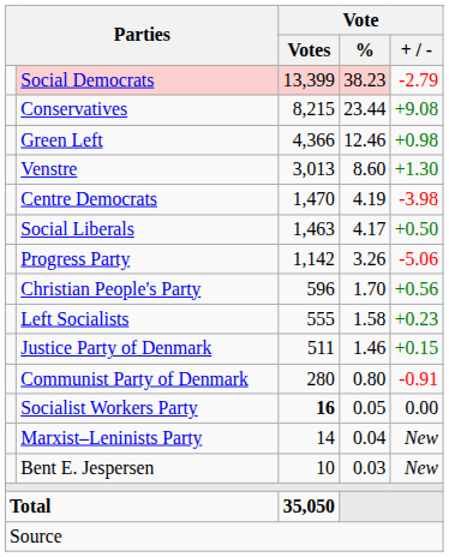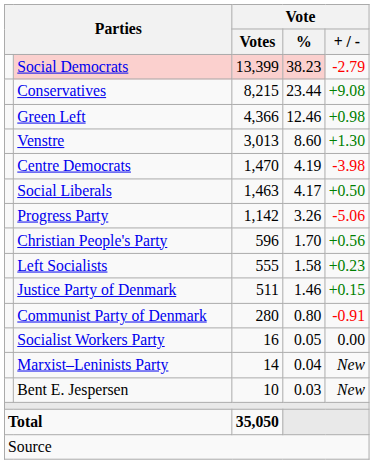Socialist Workers Party | Vote / Votes: bold -> normal
